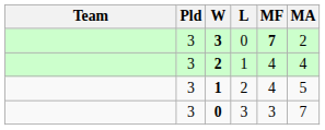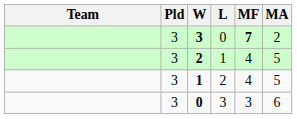row 3 | MA: 4 -> 5
row 5 | MA: 7 -> 6
